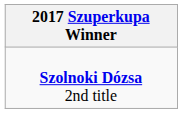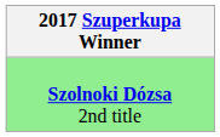row 2 | column 1: no background -> lightgreen background
